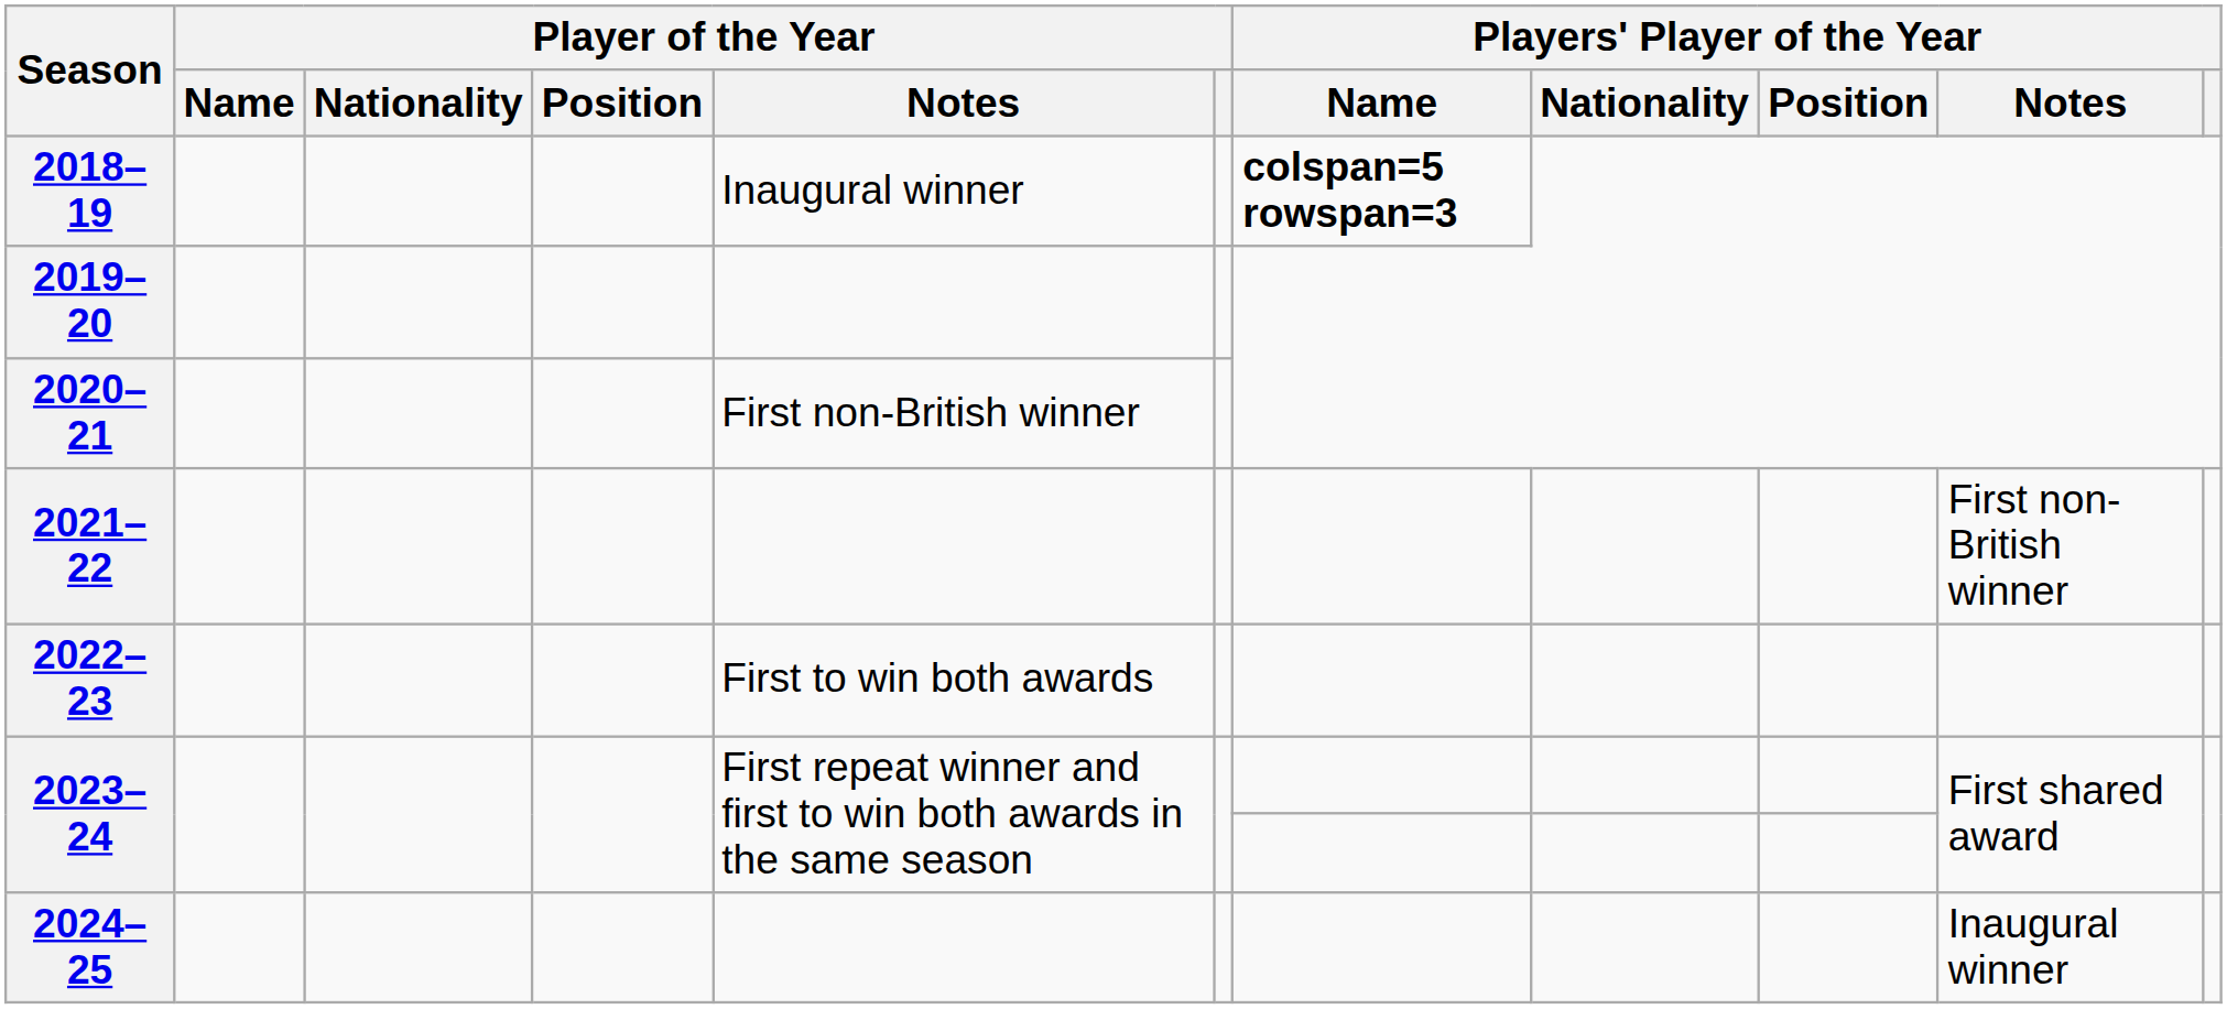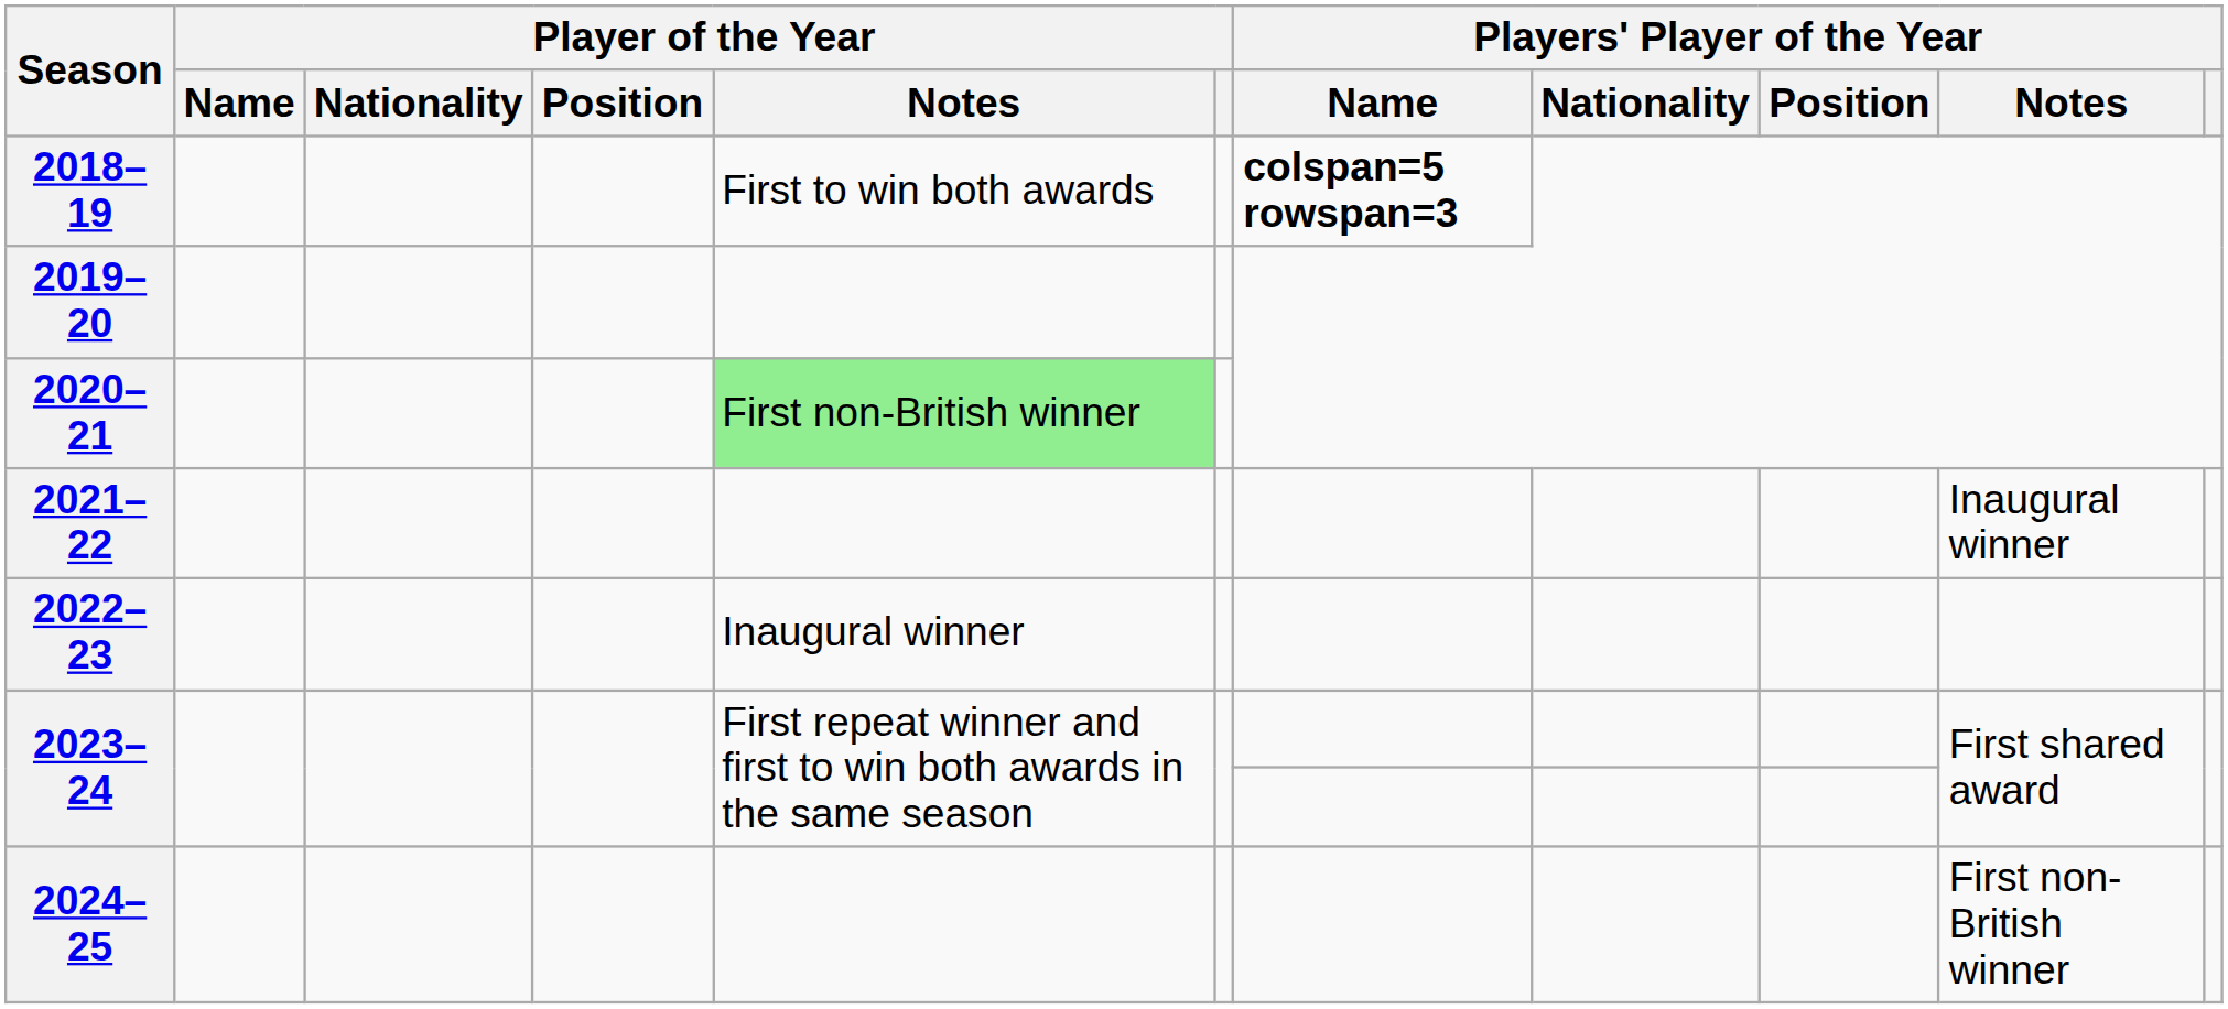2018–19 | Player of the Year / Notes: Inaugural winner -> First to win both awards
2020–21 | Player of the Year / Notes: no background -> lightgreen background
2021–22 | Players' Player of the Year / Notes: First non-British winner -> Inaugural winner
2022–23 | Player of the Year / Notes: First to win both awards -> Inaugural winner
2024–25 | Players' Player of the Year / Notes: Inaugural winner -> First non-British winner
